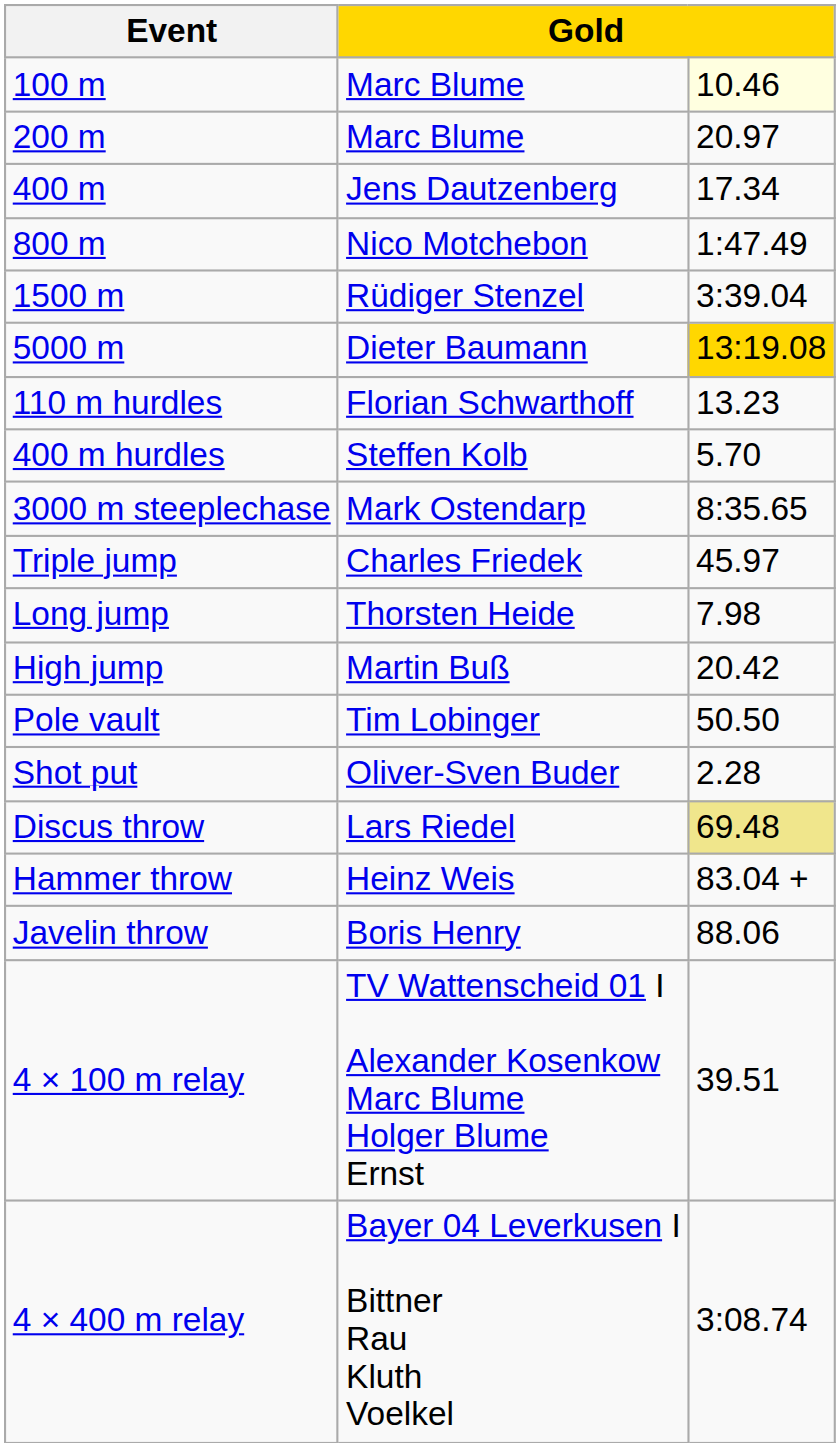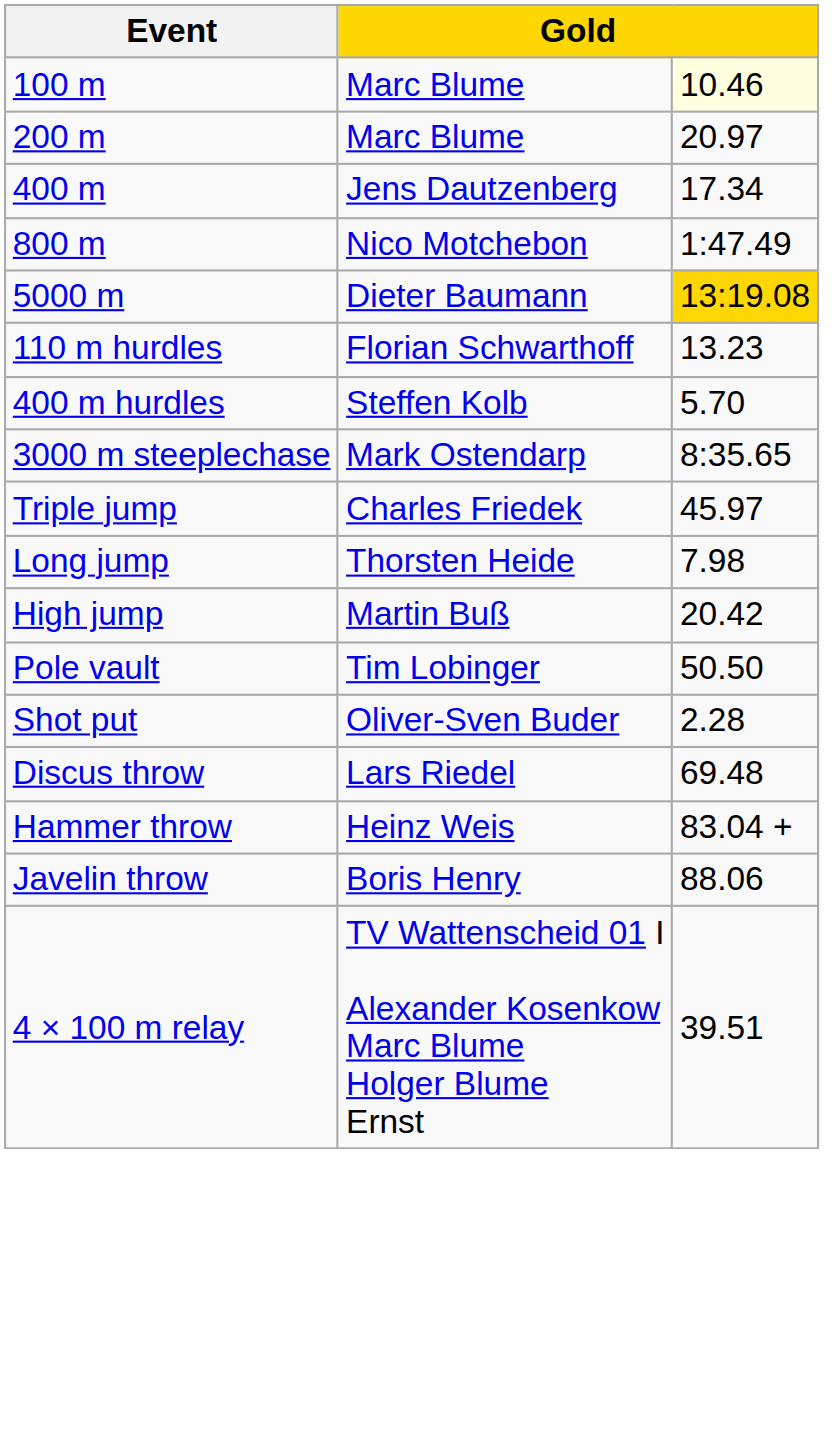- row: 1500 m | Rüdiger Stenzel | 3:39.04
Discus throw | column 3: khaki background -> no background
- row: 4 × 400 m relay | Bayer 04 Leverkusen I Bittner Rau Kluth Voelkel | 3:08.74
